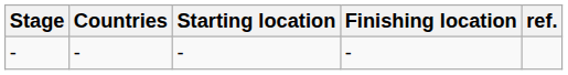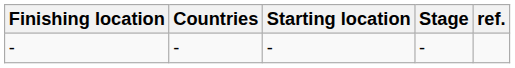columns swapped: Stage <-> Finishing location
